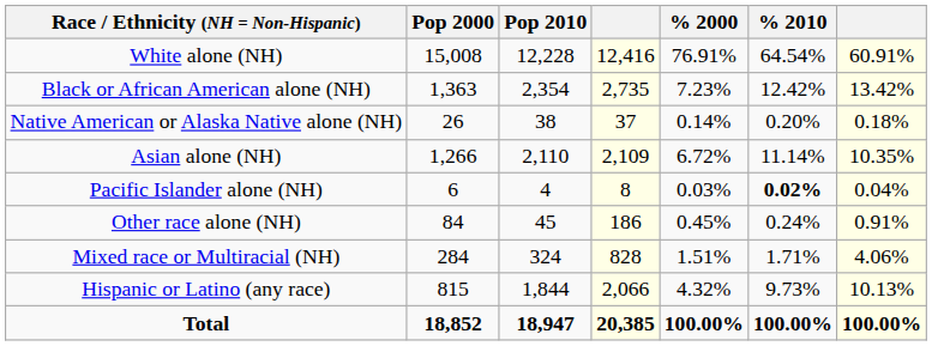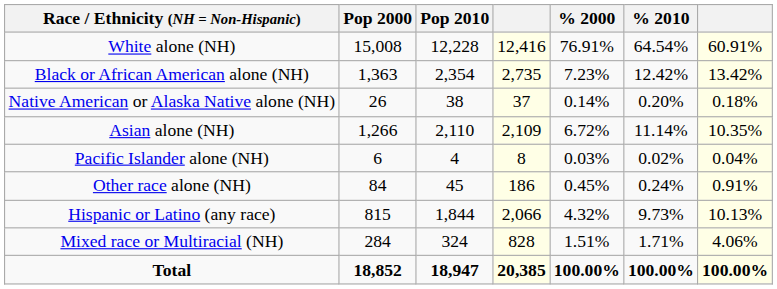Pacific Islander alone (NH) | % 2010: bold -> normal
rows swapped: Mixed race or Multiracial (NH) <-> Hispanic or Latino (any race)
